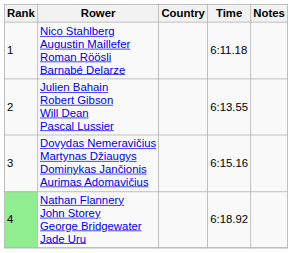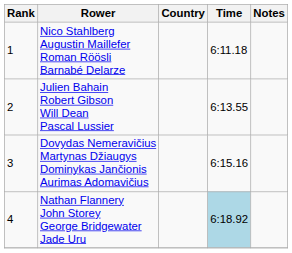Nathan Flannery John Storey George Bridgewater Jade Uru | Rank: lightgreen background -> no background
Nathan Flannery John Storey George Bridgewater Jade Uru | Time: no background -> lightblue background
